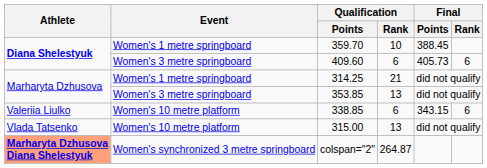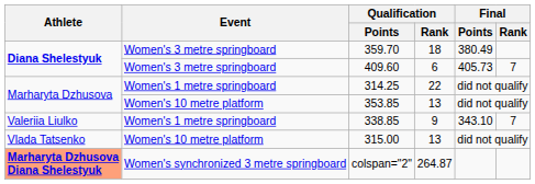359.70 | Event: Women's 1 metre springboard -> Women's 3 metre springboard
359.70 | Qualification / Rank: 10 -> 18
359.70 | Final / Points: 388.45 -> 380.49
409.60 | Final / Rank: 6 -> 7
314.25 | Qualification / Rank: 21 -> 22
353.85 | Event: Women's 3 metre springboard -> Women's 10 metre platform
338.85 | Event: Women's 10 metre platform -> Women's 1 metre springboard
338.85 | Qualification / Rank: 6 -> 9
338.85 | Final / Points: 343.15 -> 343.10
338.85 | Final / Rank: 6 -> 7
